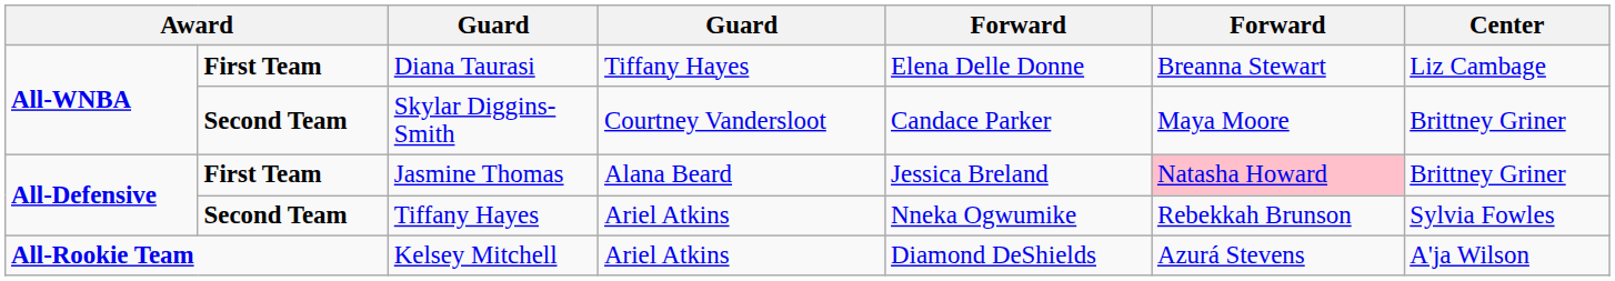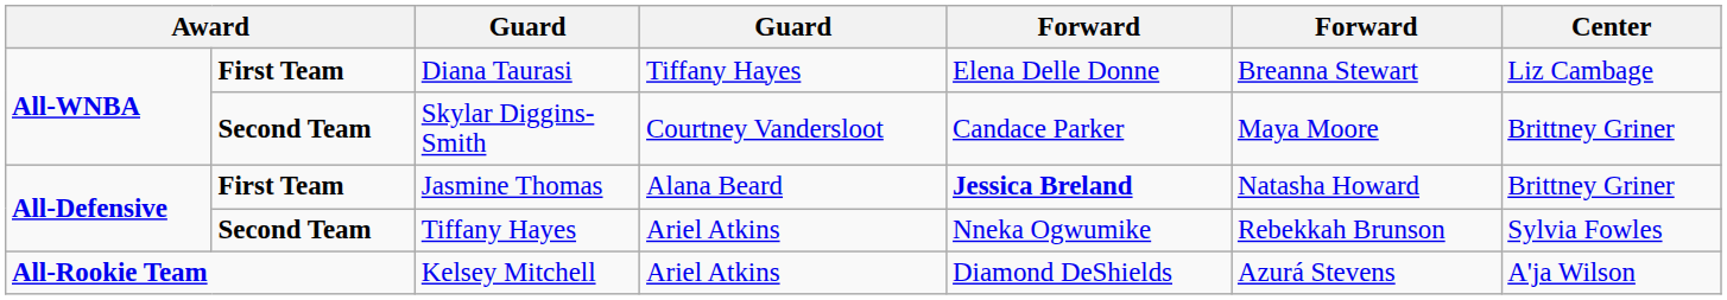row 4 | column 5: normal -> bold
row 4 | column 6: pink background -> no background
